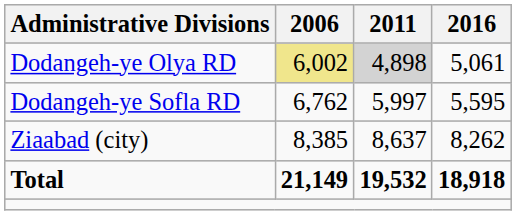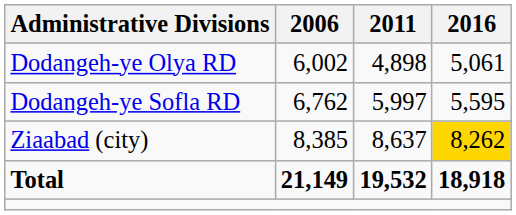Dodangeh-ye Olya RD | 2006: khaki background -> no background
Dodangeh-ye Olya RD | 2011: lightgrey background -> no background
Ziaabad (city) | 2016: no background -> gold background
